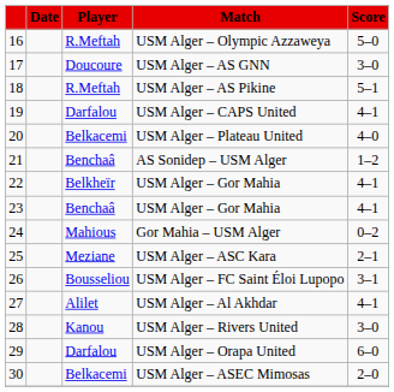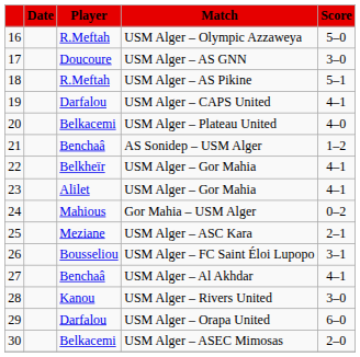23 / USM Alger – Gor Mahia | Player: Benchaâ -> Alilet
USM Alger – Al Akhdar | Player: Alilet -> Benchaâ
